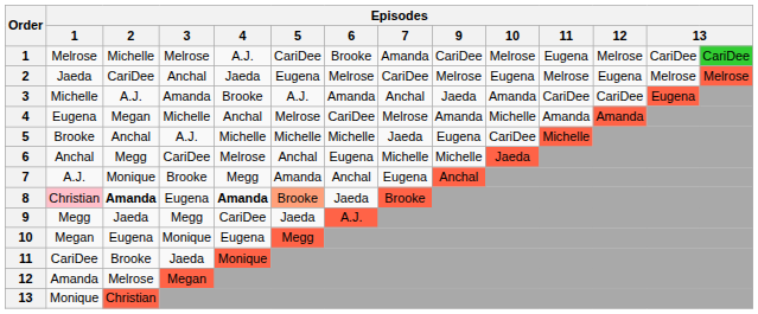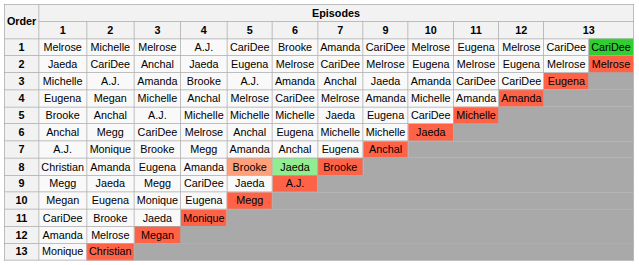8 | Episodes / 1: pink background -> no background
8 | Episodes / 2: bold -> normal
8 | Episodes / 4: bold -> normal
8 | Episodes / 6: no background -> lightgreen background
